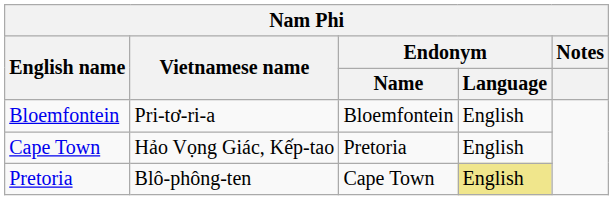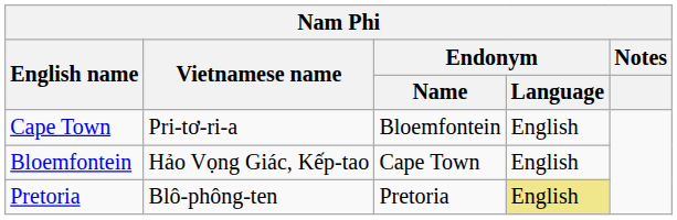row 4 | English name: Bloemfontein -> Cape Town
row 5 | English name: Cape Town -> Bloemfontein
row 5 | Endonym / Name: Pretoria -> Cape Town
row 6 | Endonym / Name: Cape Town -> Pretoria
